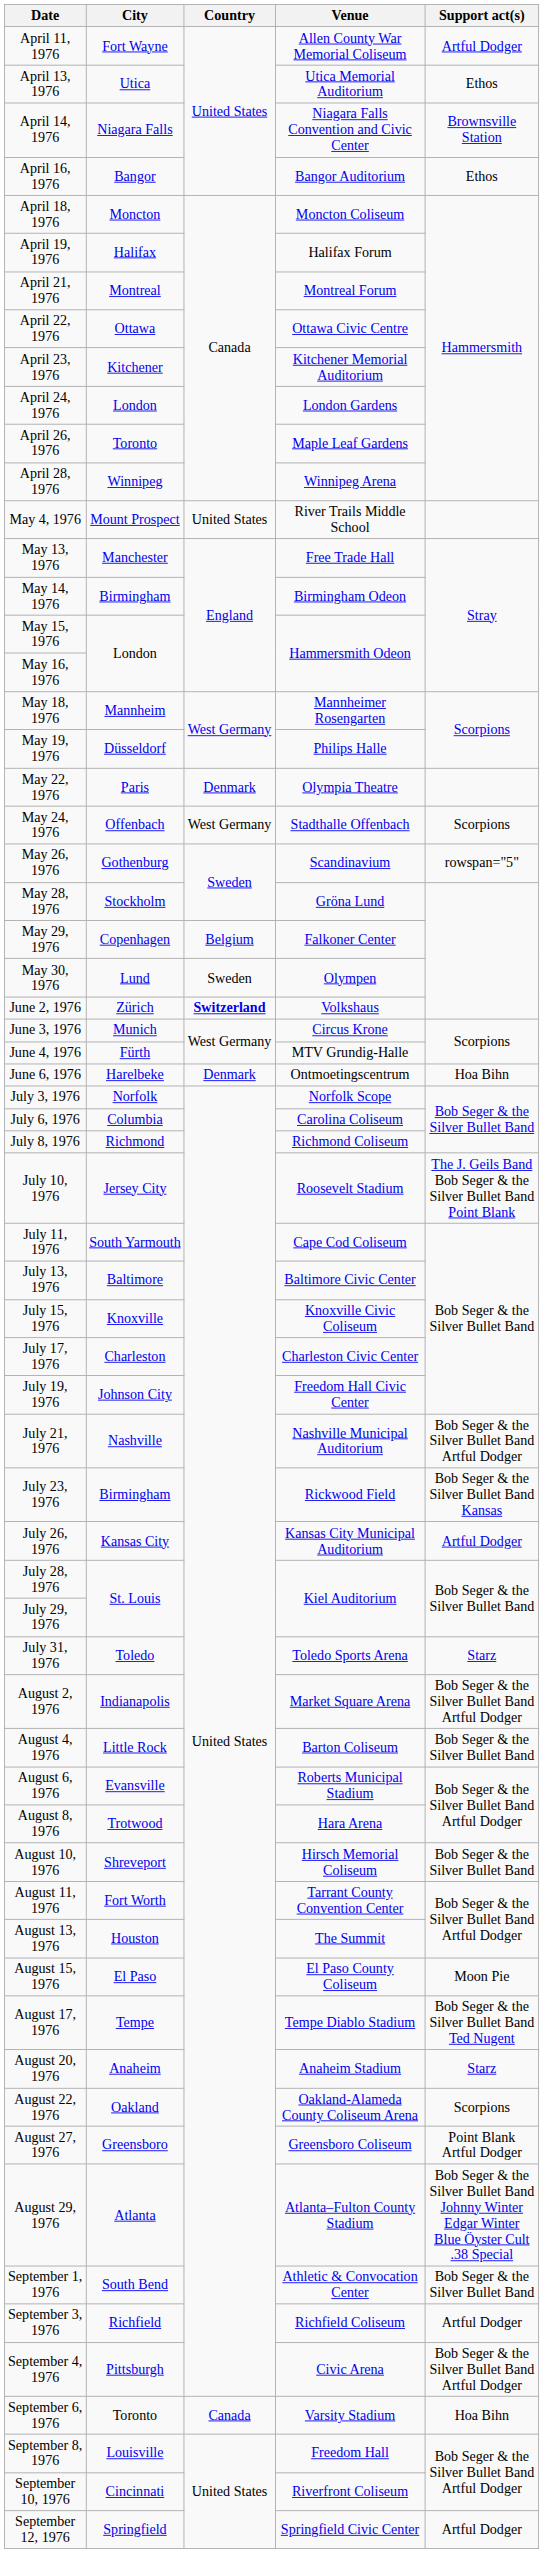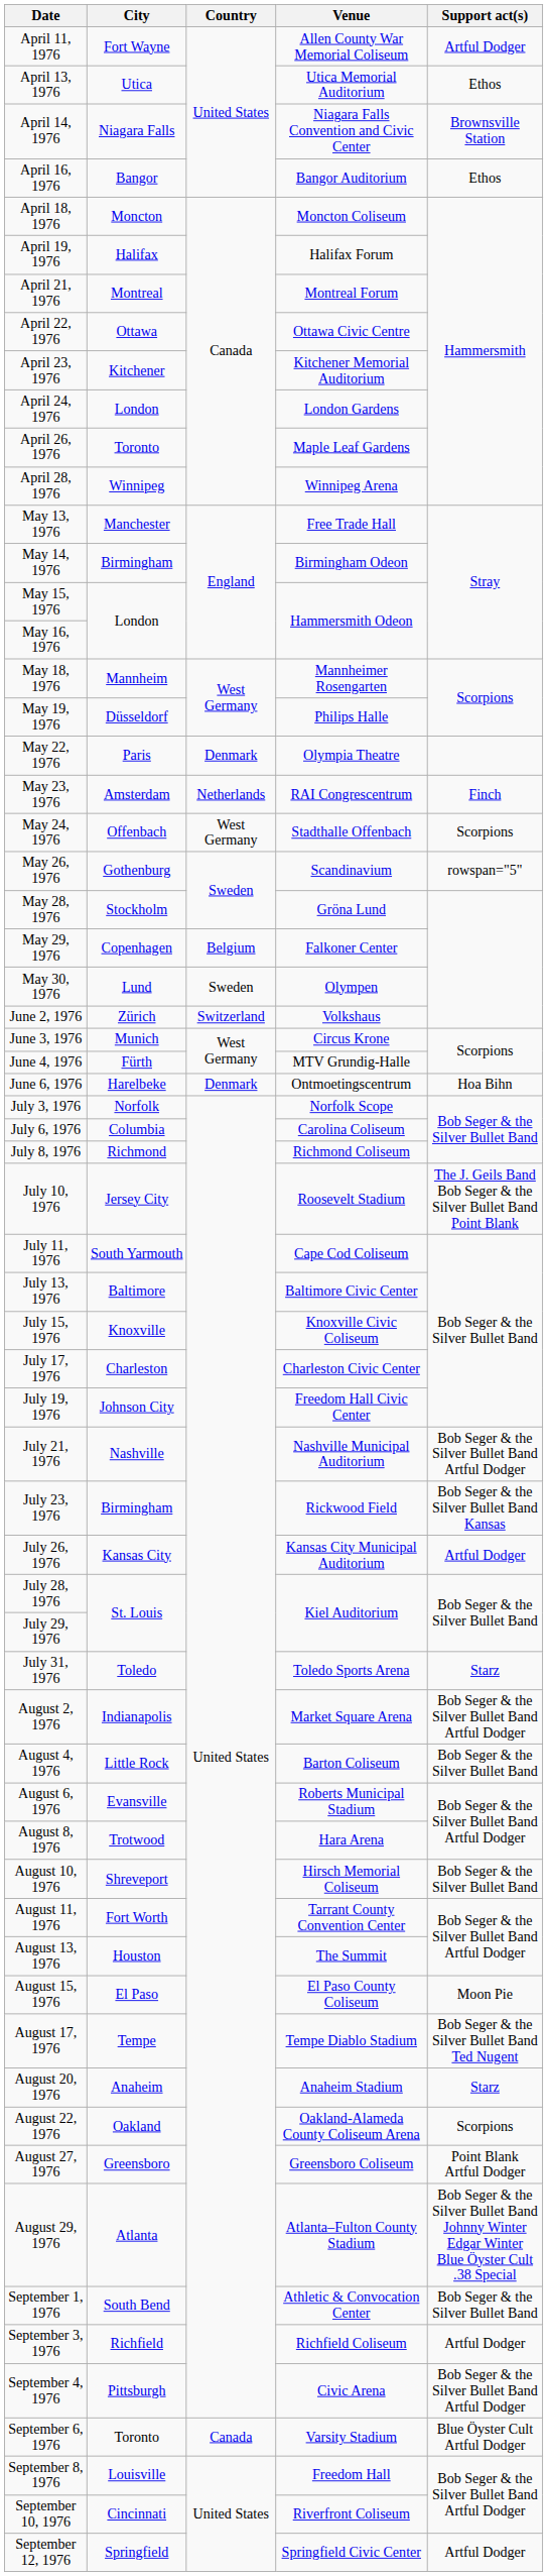- row: May 4, 1976 | Mount Prospect | United States | River Trails Middle School
+ row: May 23, 1976 | Amsterdam | Netherlands | RAI Congrescentrum | Finch
June 2, 1976 | Country: bold -> normal
September 6, 1976 | Support act(s): Hoa Bihn -> Blue Öyster Cult Artful Dodger
